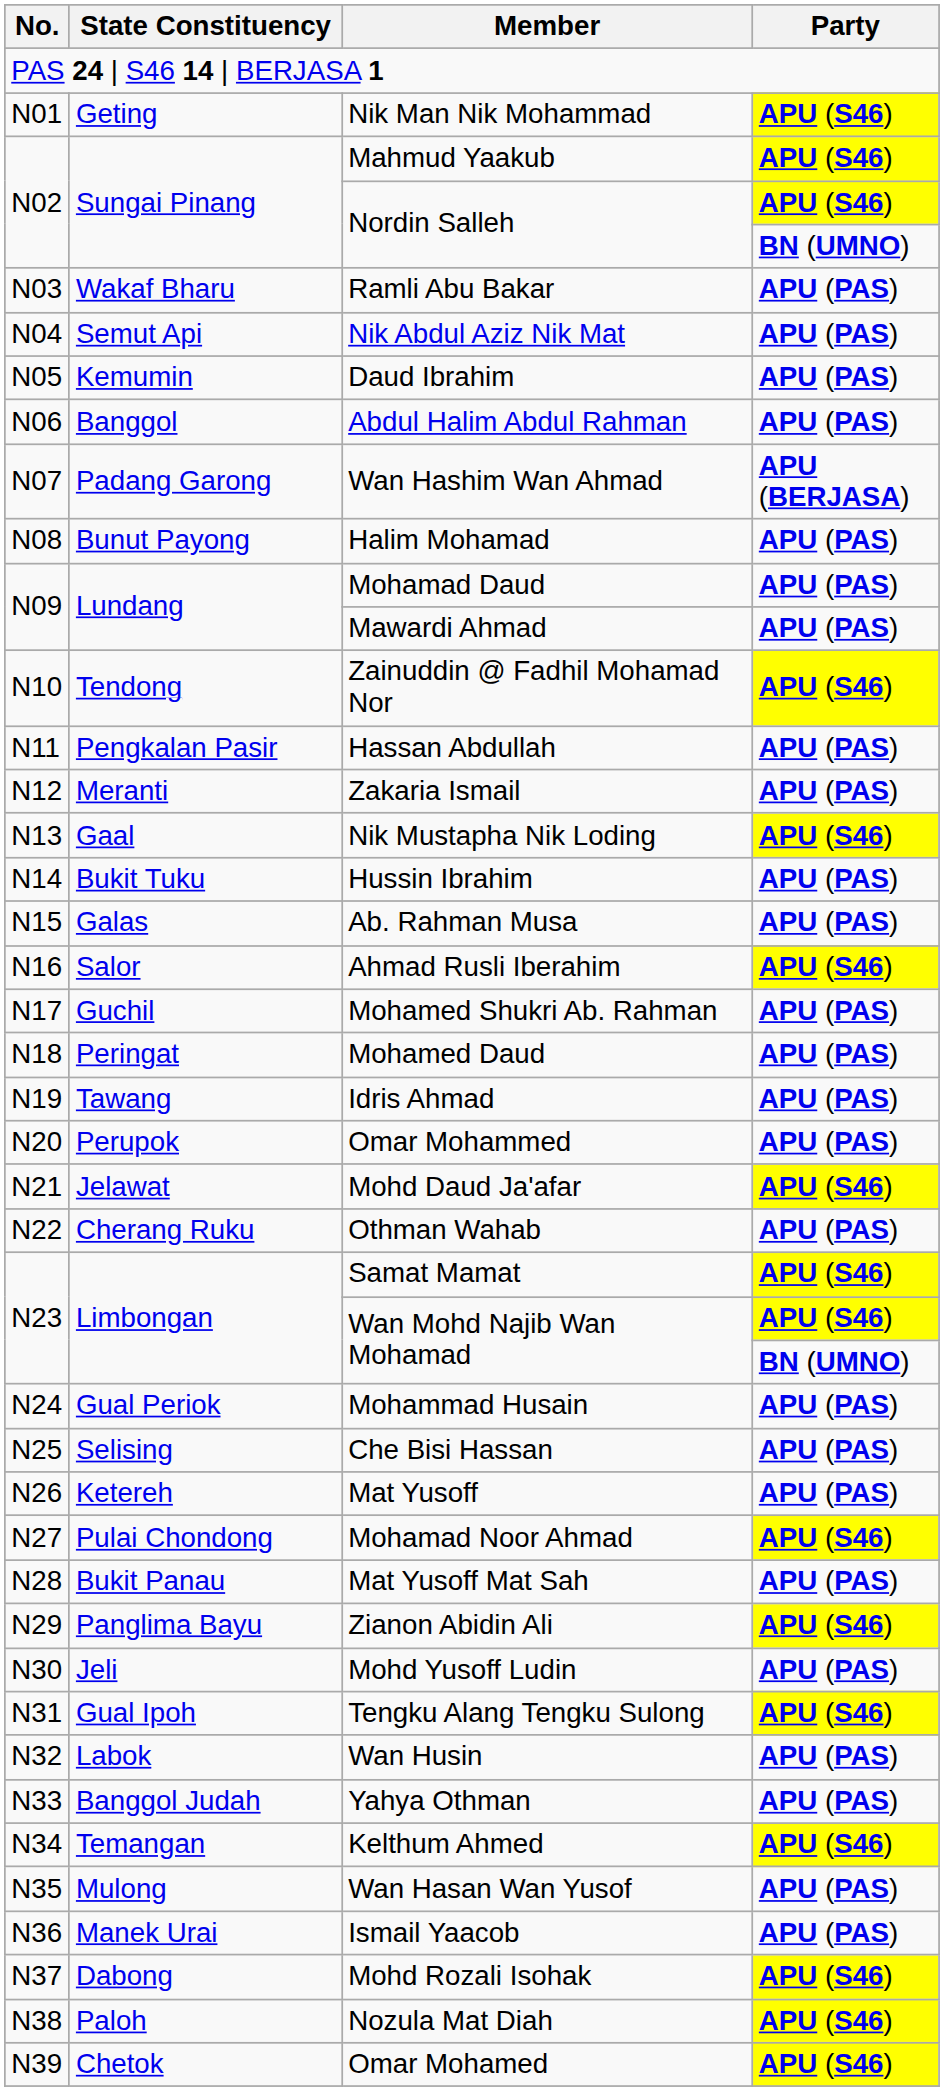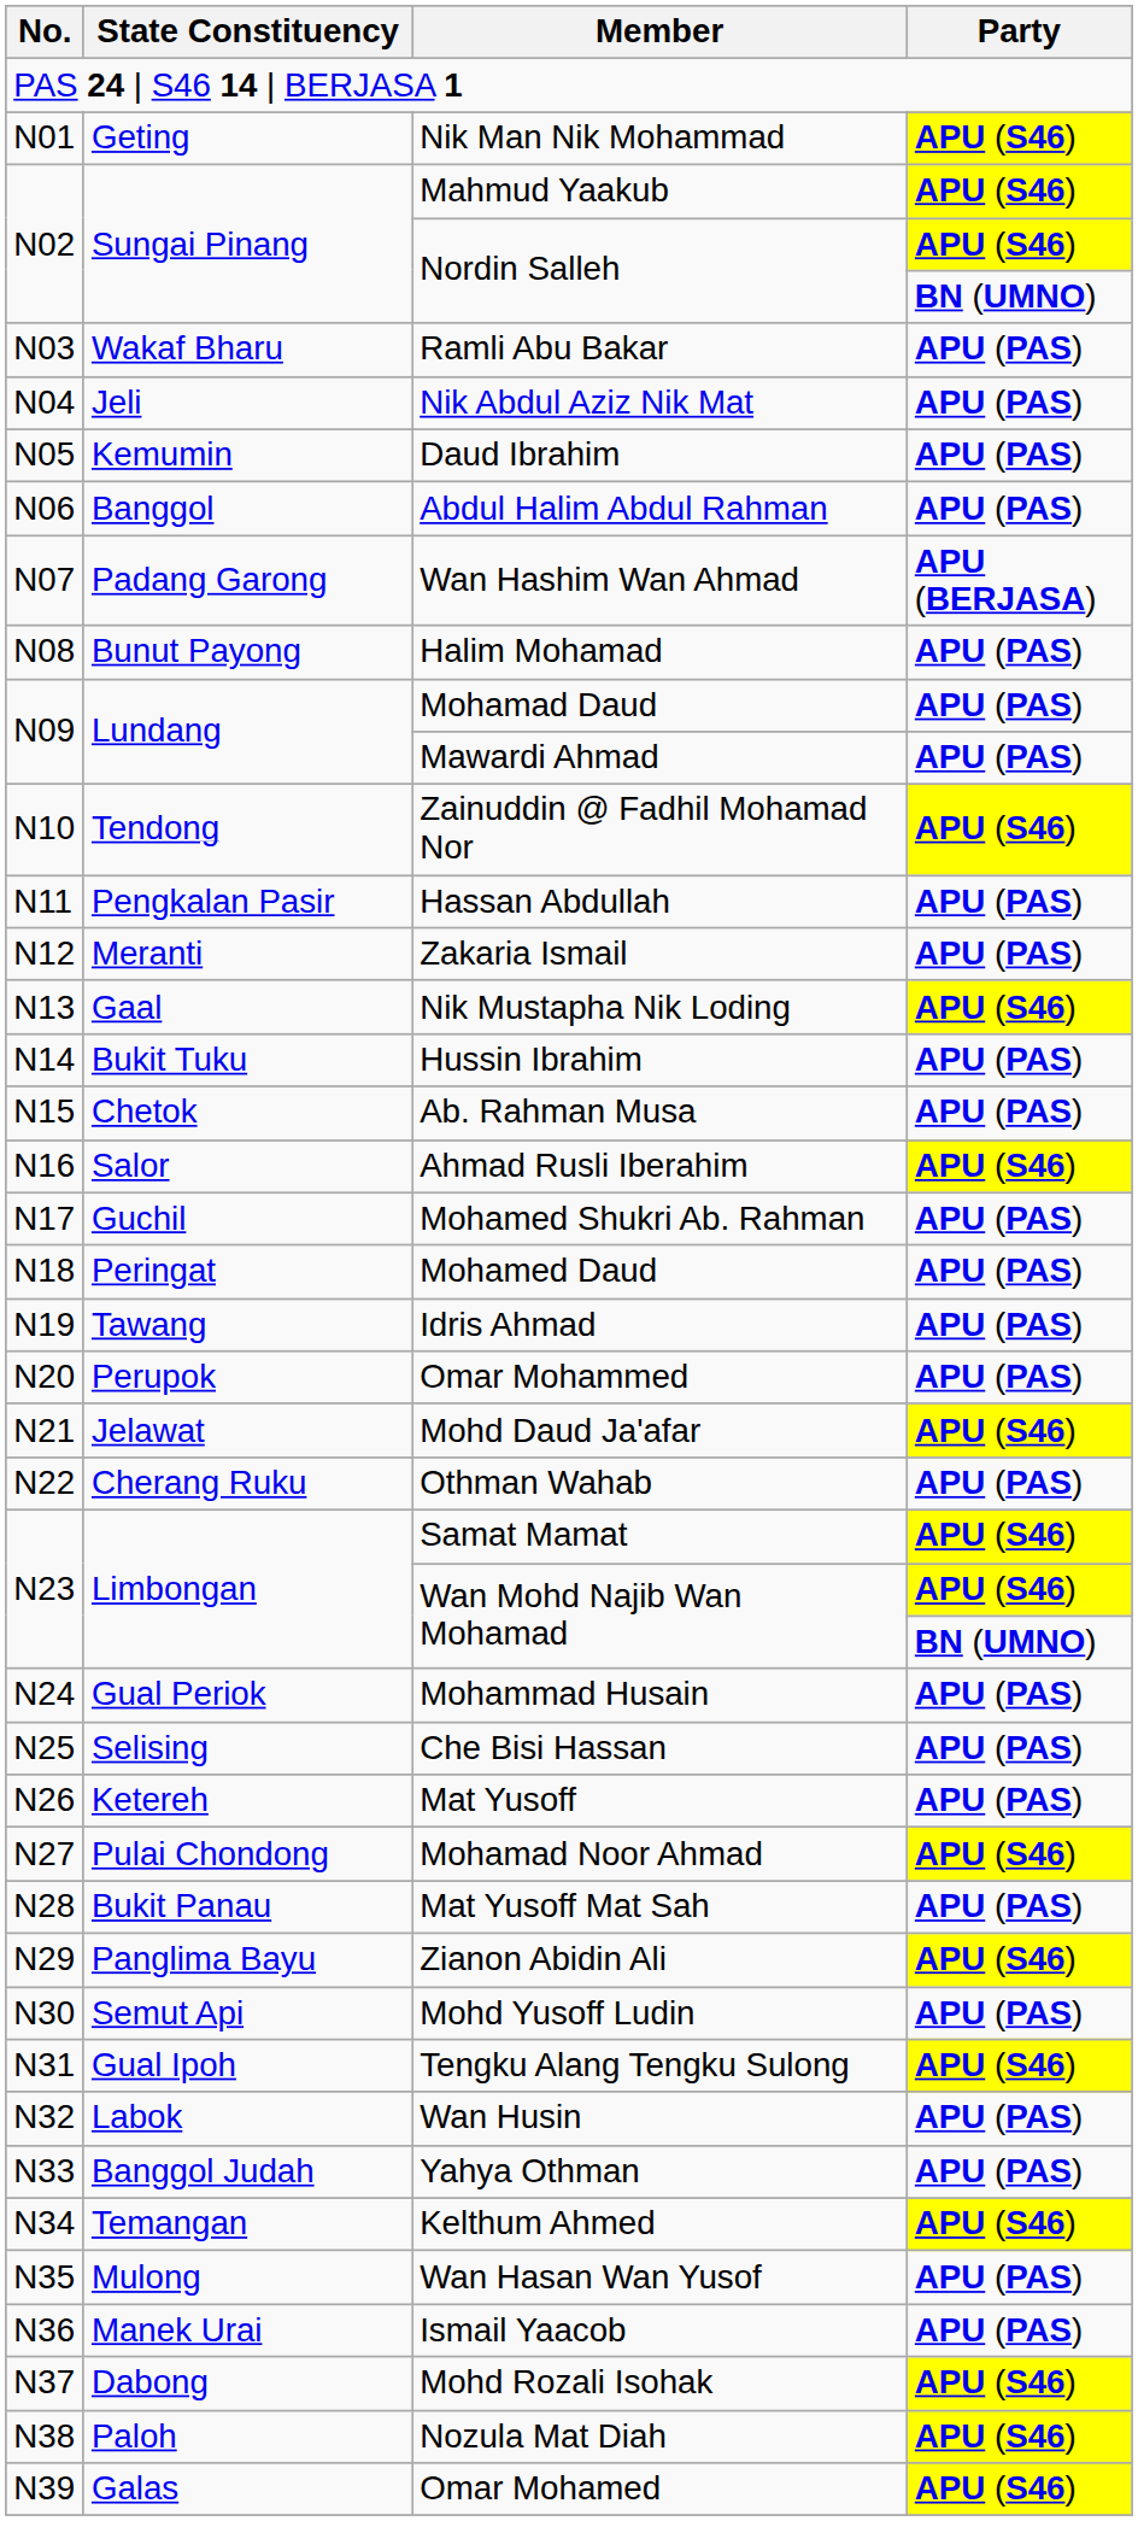Nik Abdul Aziz Nik Mat | State Constituency: Semut Api -> Jeli
Ab. Rahman Musa | State Constituency: Galas -> Chetok
Mohd Yusoff Ludin | State Constituency: Jeli -> Semut Api
Omar Mohamed | State Constituency: Chetok -> Galas
